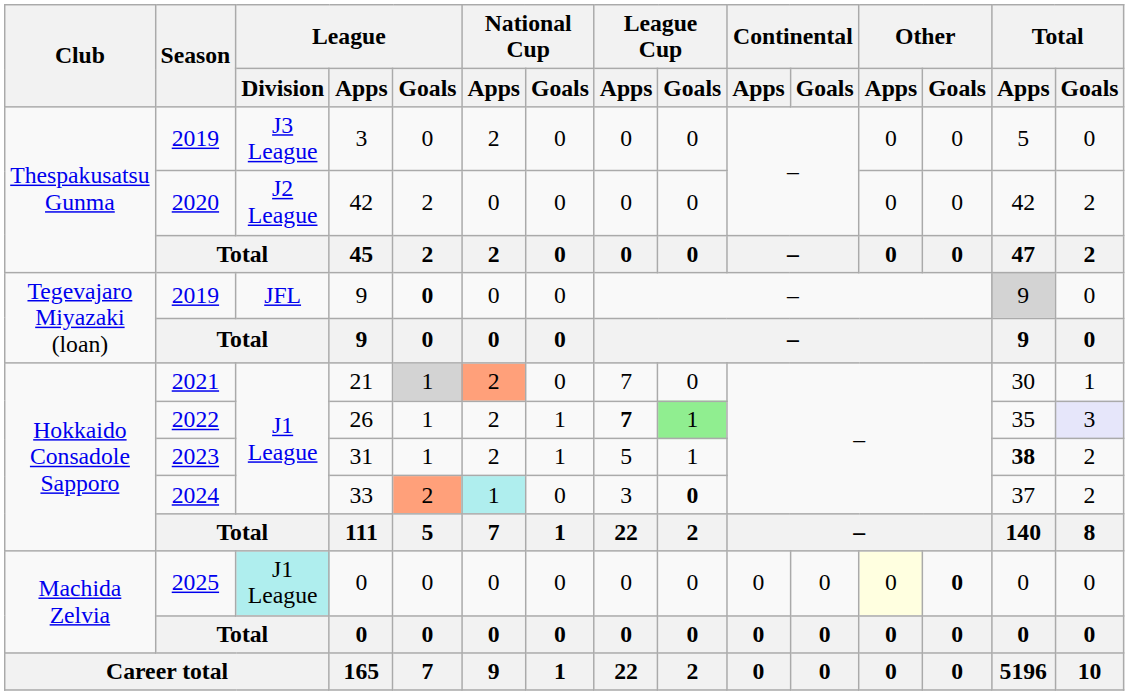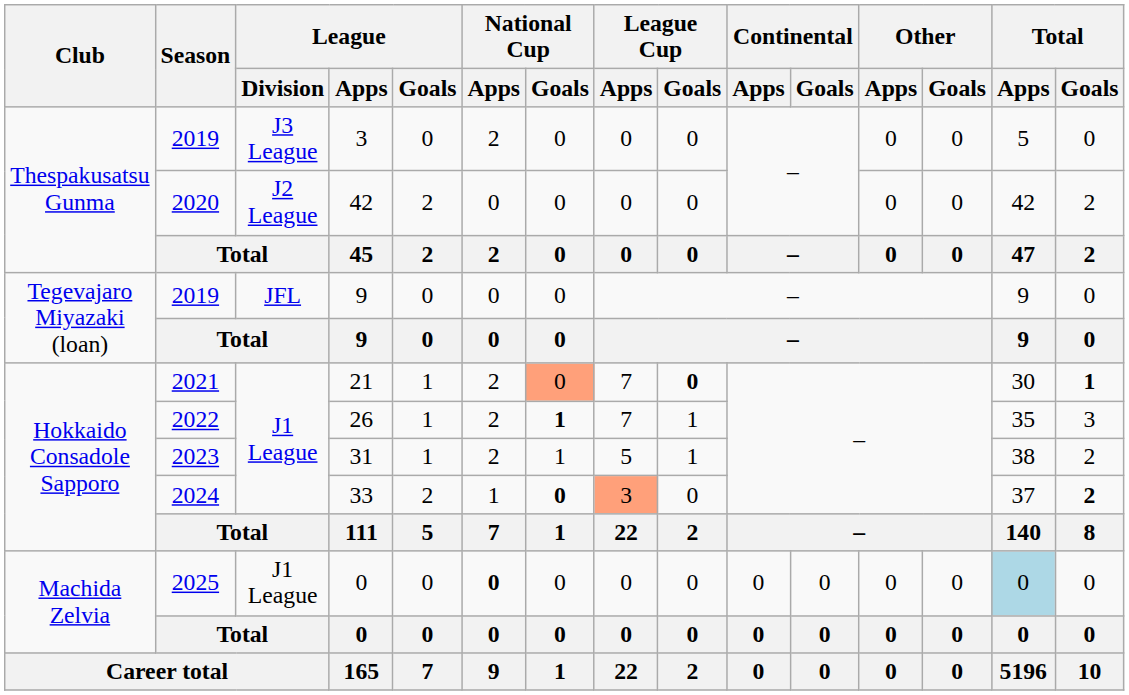2019 / 9 | League / Goals: bold -> normal
2019 / 9 | Total / Apps: lightgrey background -> no background
21 | League / Goals: lightgrey background -> no background
21 | National Cup / Apps: lightsalmon background -> no background
21 | National Cup / Goals: no background -> lightsalmon background
21 | League Cup / Goals: normal -> bold
21 | Total / Goals: normal -> bold
26 | National Cup / Goals: normal -> bold
26 | League Cup / Apps: bold -> normal
26 | League Cup / Goals: lightgreen background -> no background
26 | Total / Goals: lavender background -> no background
31 | Total / Apps: bold -> normal
33 | League / Goals: lightsalmon background -> no background
33 | National Cup / Apps: paleturquoise background -> no background
33 | National Cup / Goals: normal -> bold
33 | League Cup / Apps: no background -> lightsalmon background
33 | League Cup / Goals: bold -> normal
33 | Total / Goals: normal -> bold
2025 / 0 | League / Division: paleturquoise background -> no background
2025 / 0 | National Cup / Apps: normal -> bold
2025 / 0 | Other / Apps: lightyellow background -> no background
2025 / 0 | Other / Goals: bold -> normal
2025 / 0 | Total / Apps: no background -> lightblue background
